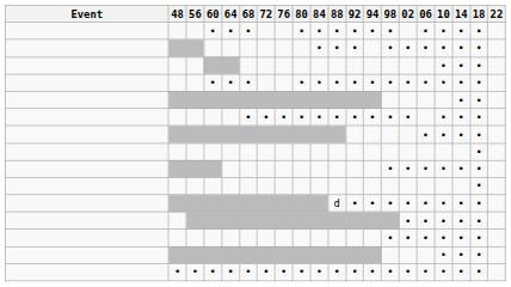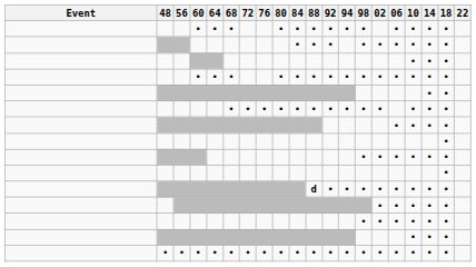row 12 | 88: normal -> bold
